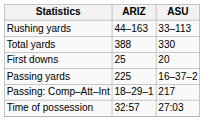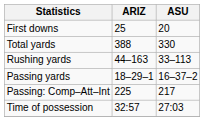rows swapped: First downs <-> Rushing yards
Passing yards | ARIZ: 225 -> 18–29–1
Passing: Comp–Att–Int | ARIZ: 18–29–1 -> 225
